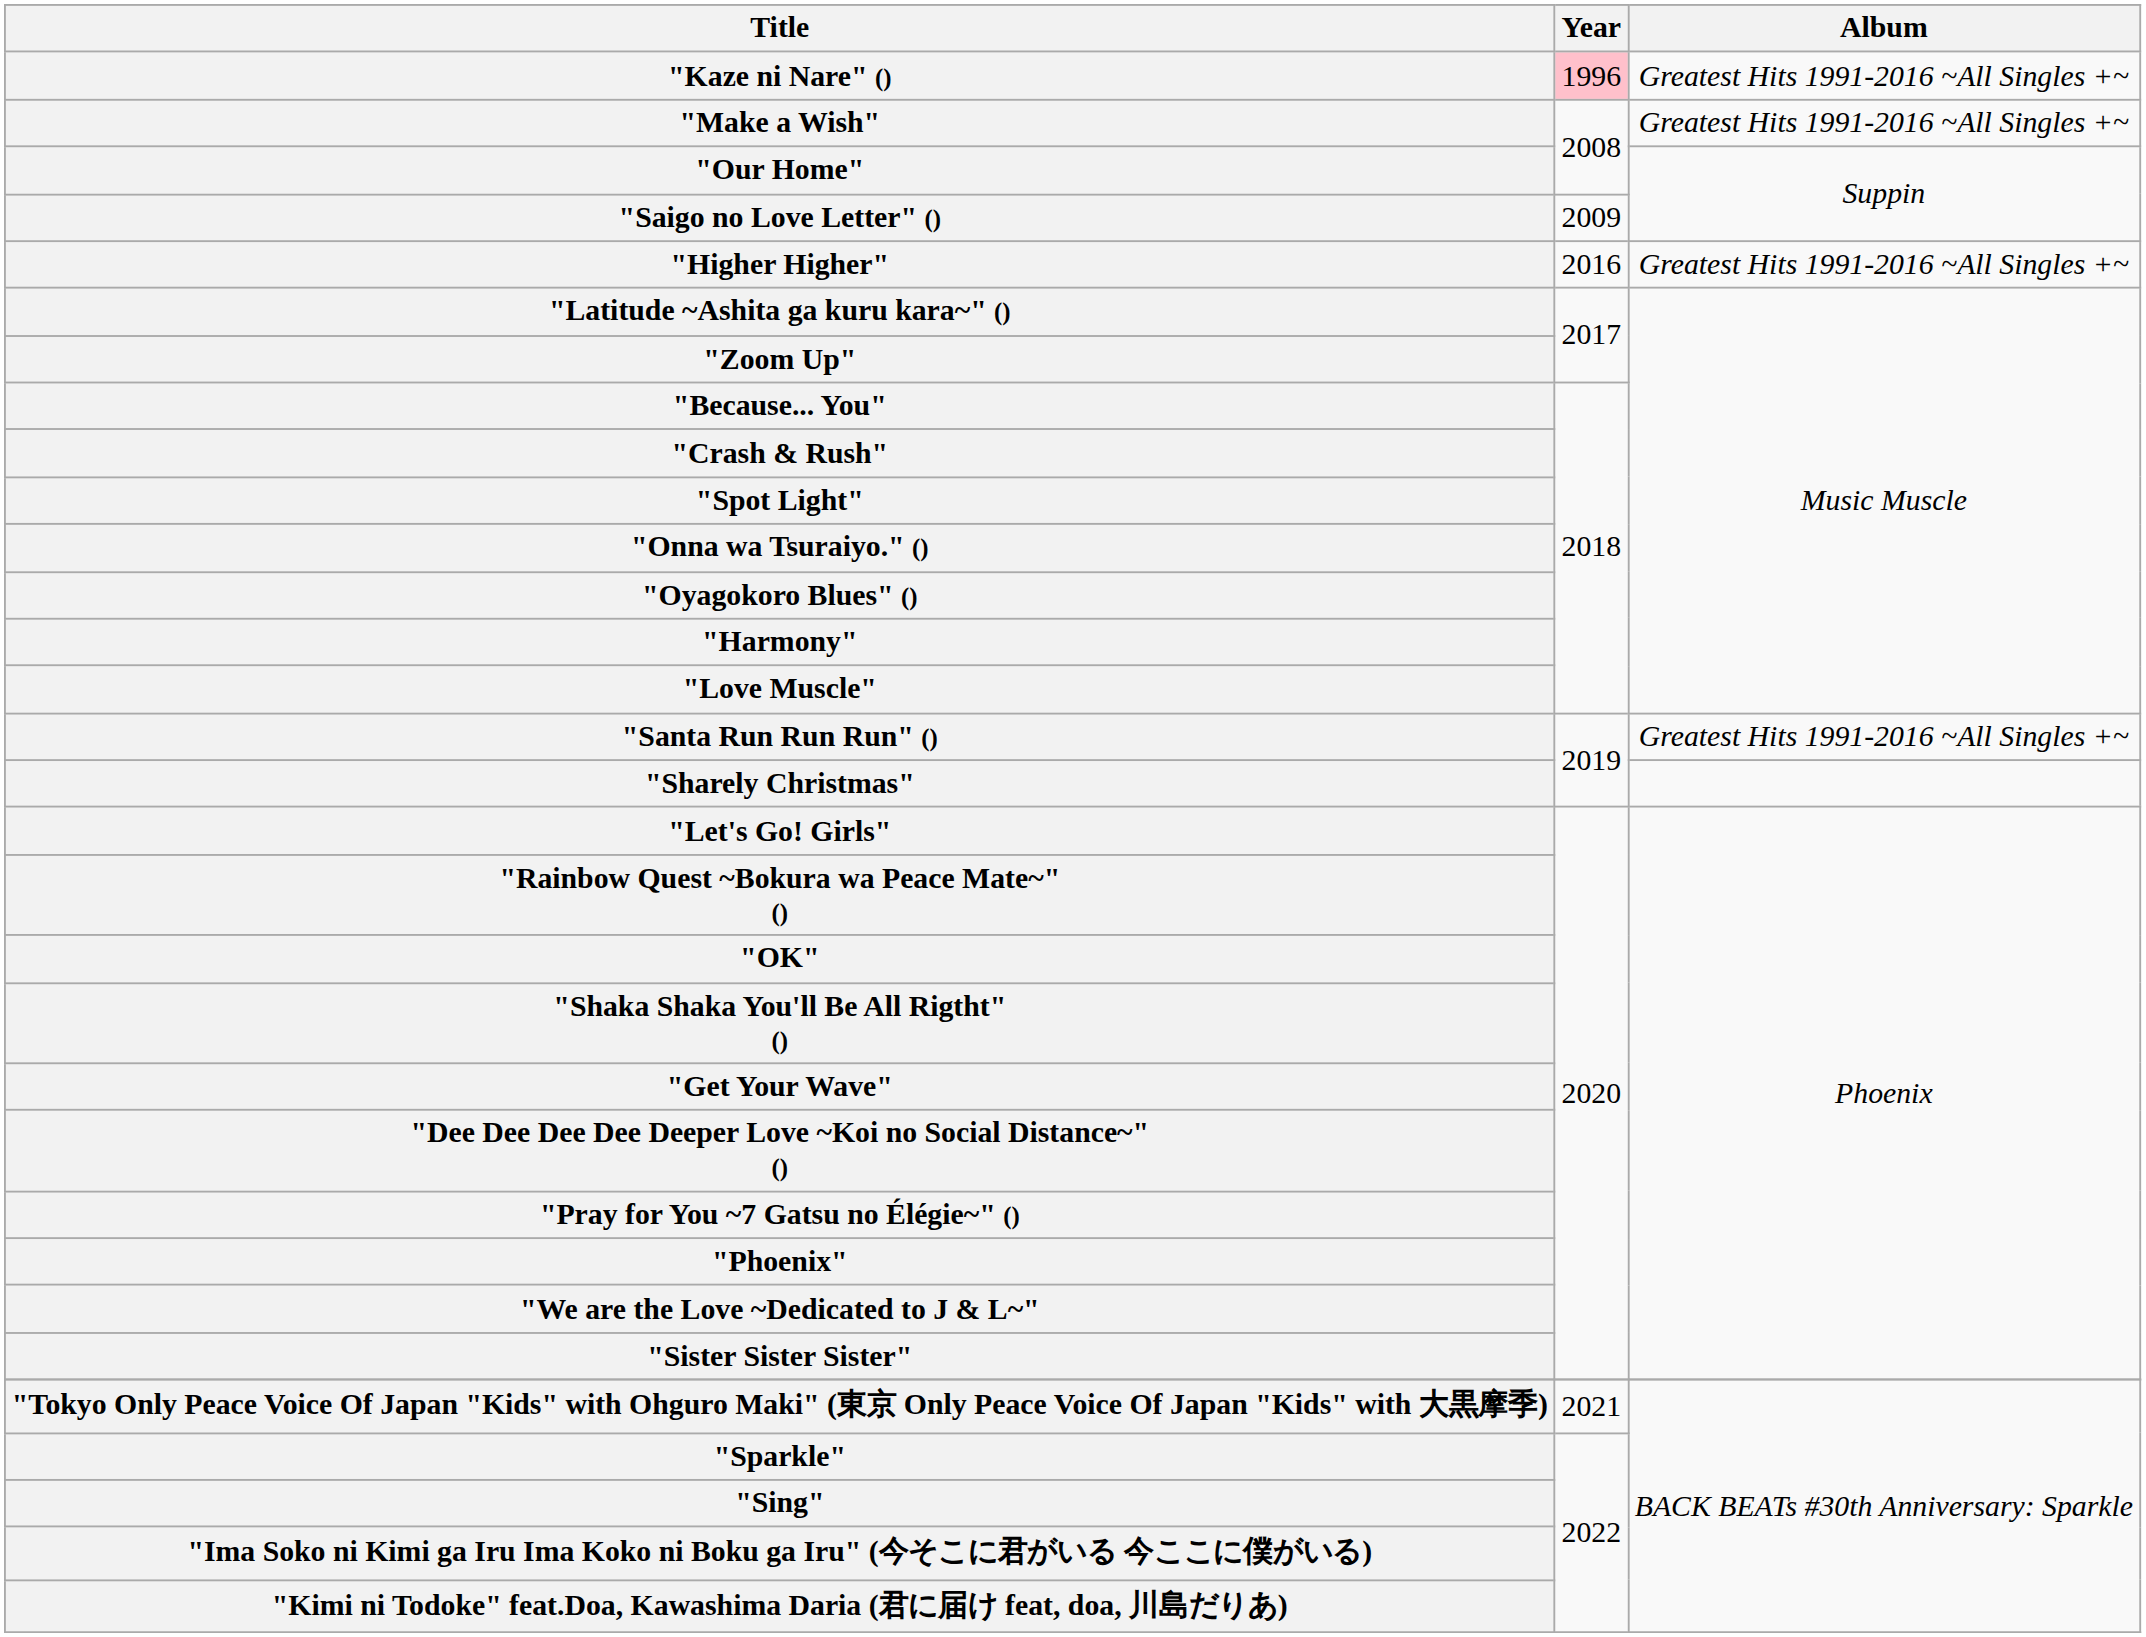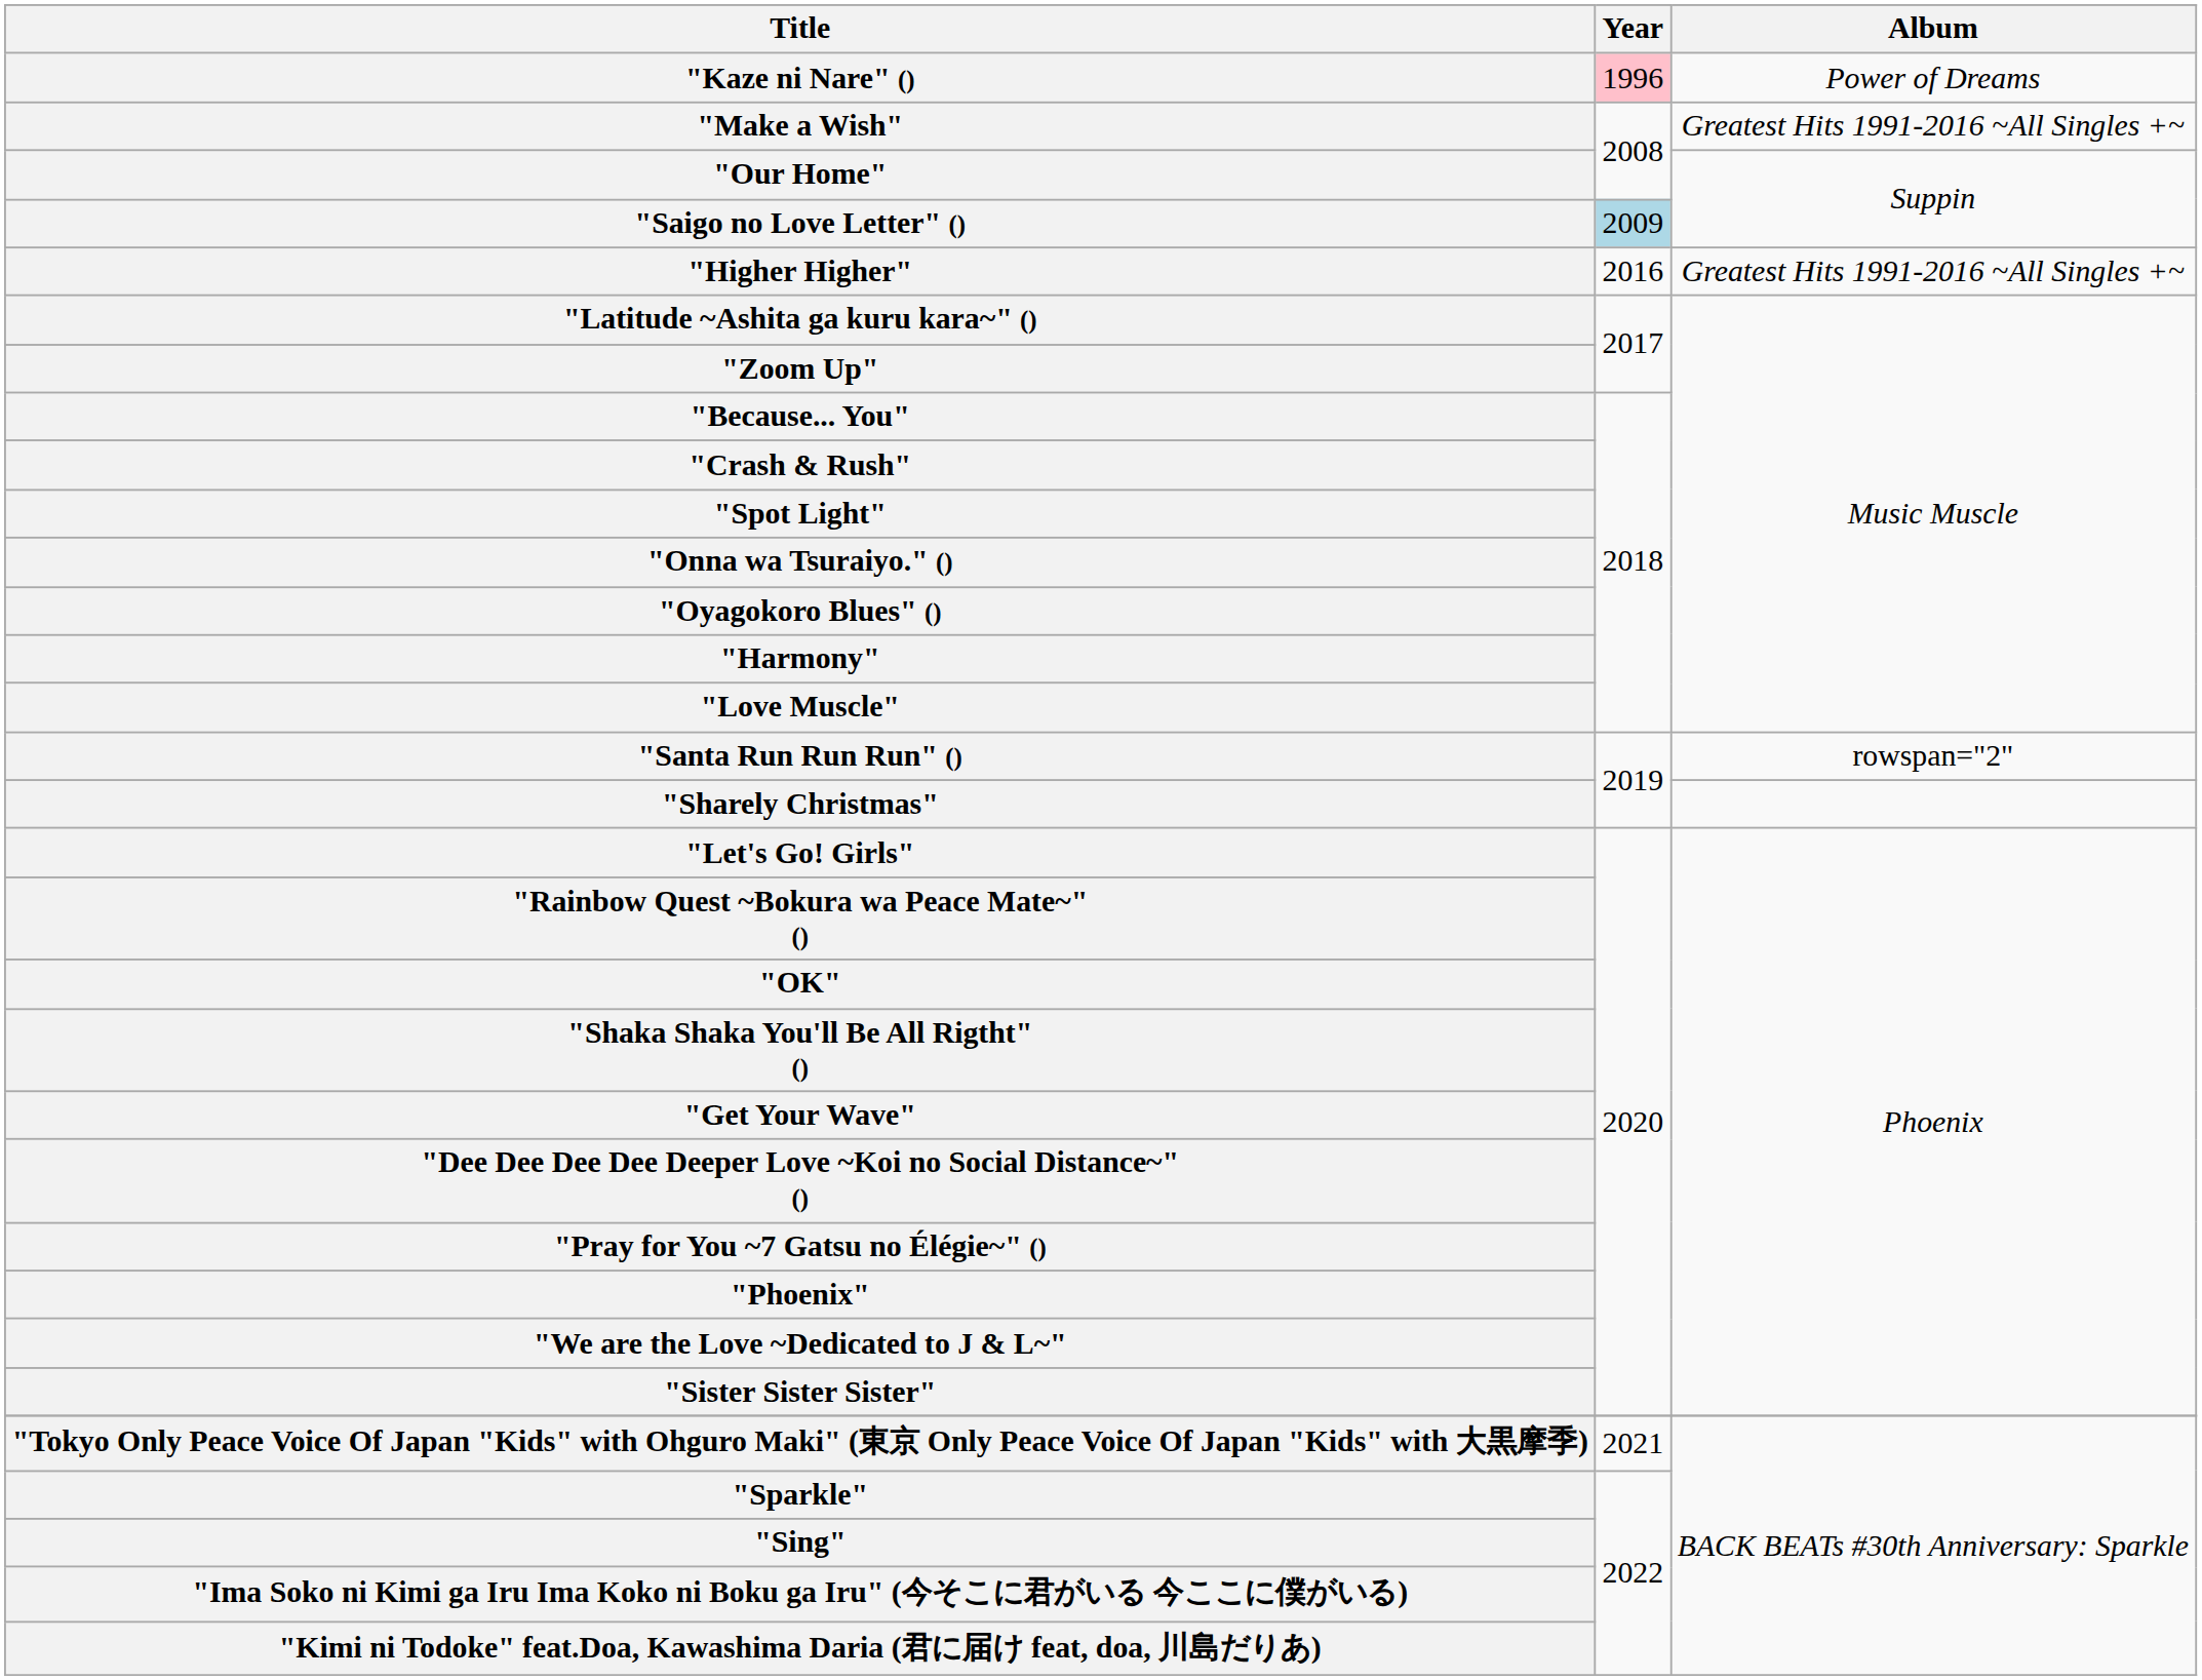"Kaze ni Nare" () | Album: Greatest Hits 1991-2016 ~All Singles +~ -> Power of Dreams
"Saigo no Love Letter" () | Year: no background -> lightblue background
"Santa Run Run Run" () | Album: Greatest Hits 1991-2016 ~All Singles +~ -> rowspan="2"
